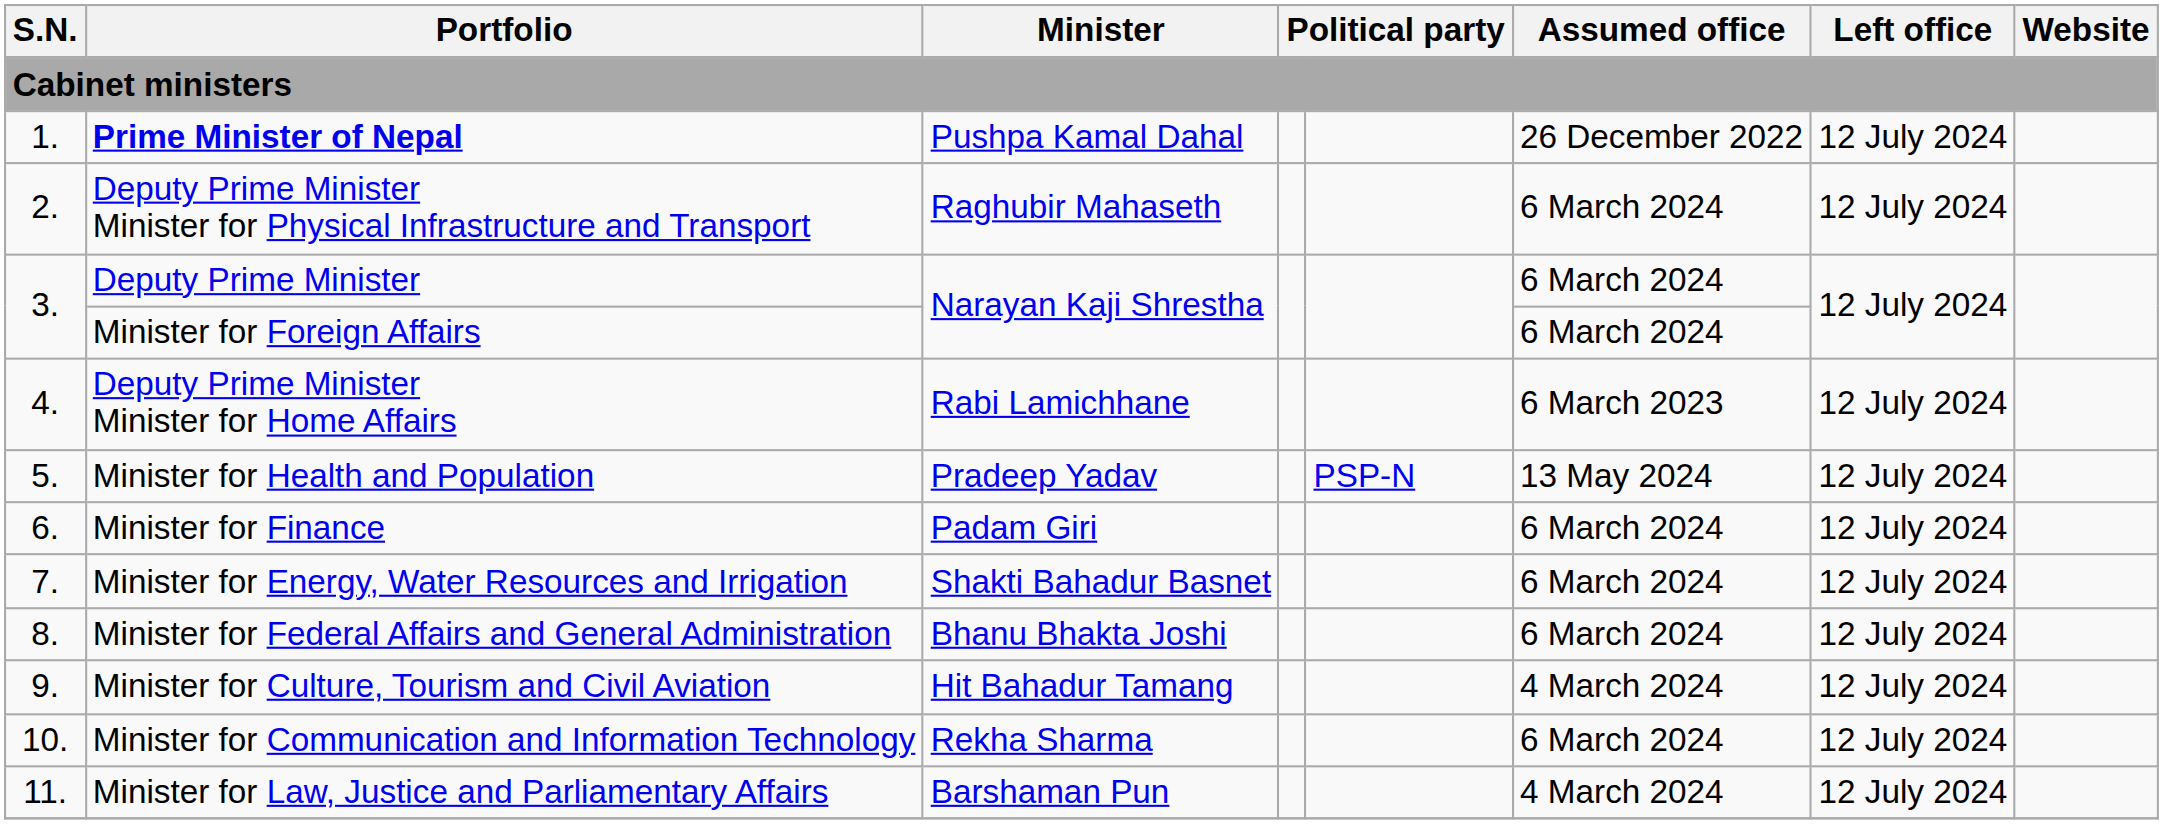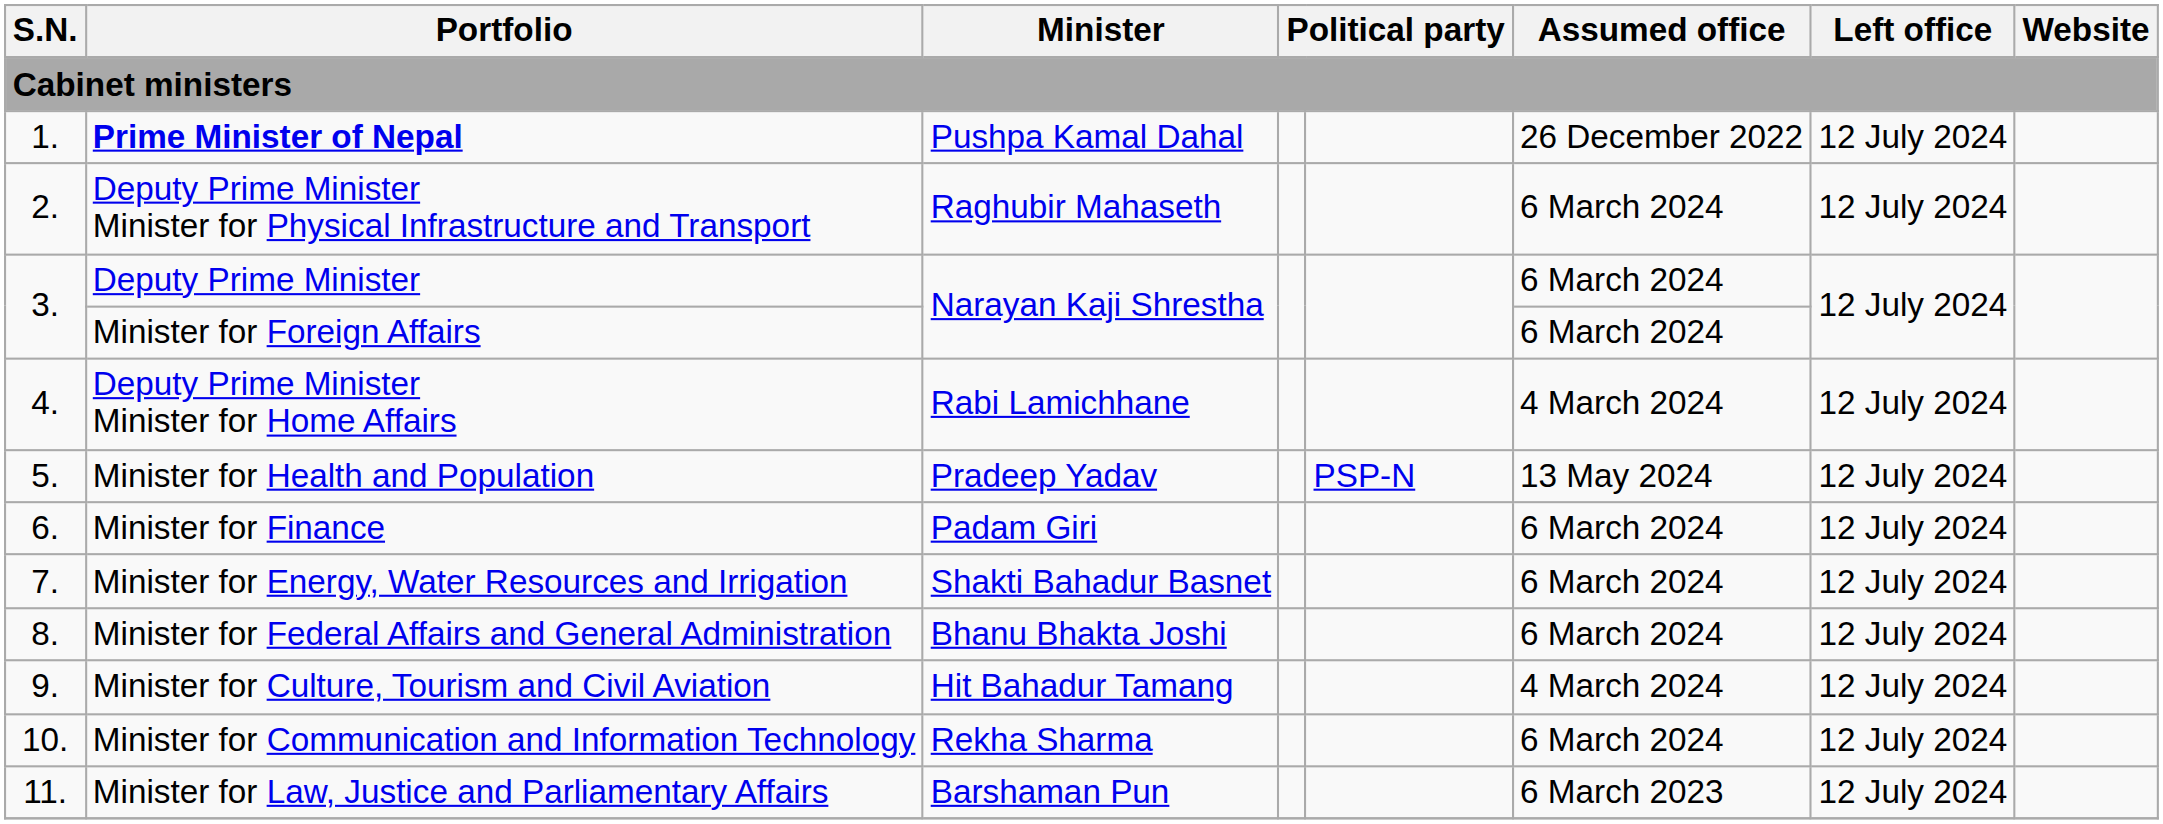Deputy Prime Minister Minister for Home Affairs | Assumed office: 6 March 2023 -> 4 March 2024
Minister for Law, Justice and Parliamentary Affairs | Assumed office: 4 March 2024 -> 6 March 2023
